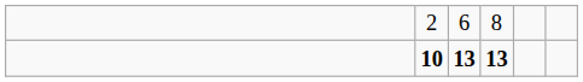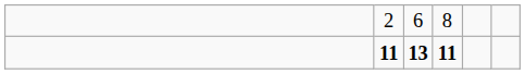row 2 | column 2: 10 -> 11
row 2 | column 4: 13 -> 11
